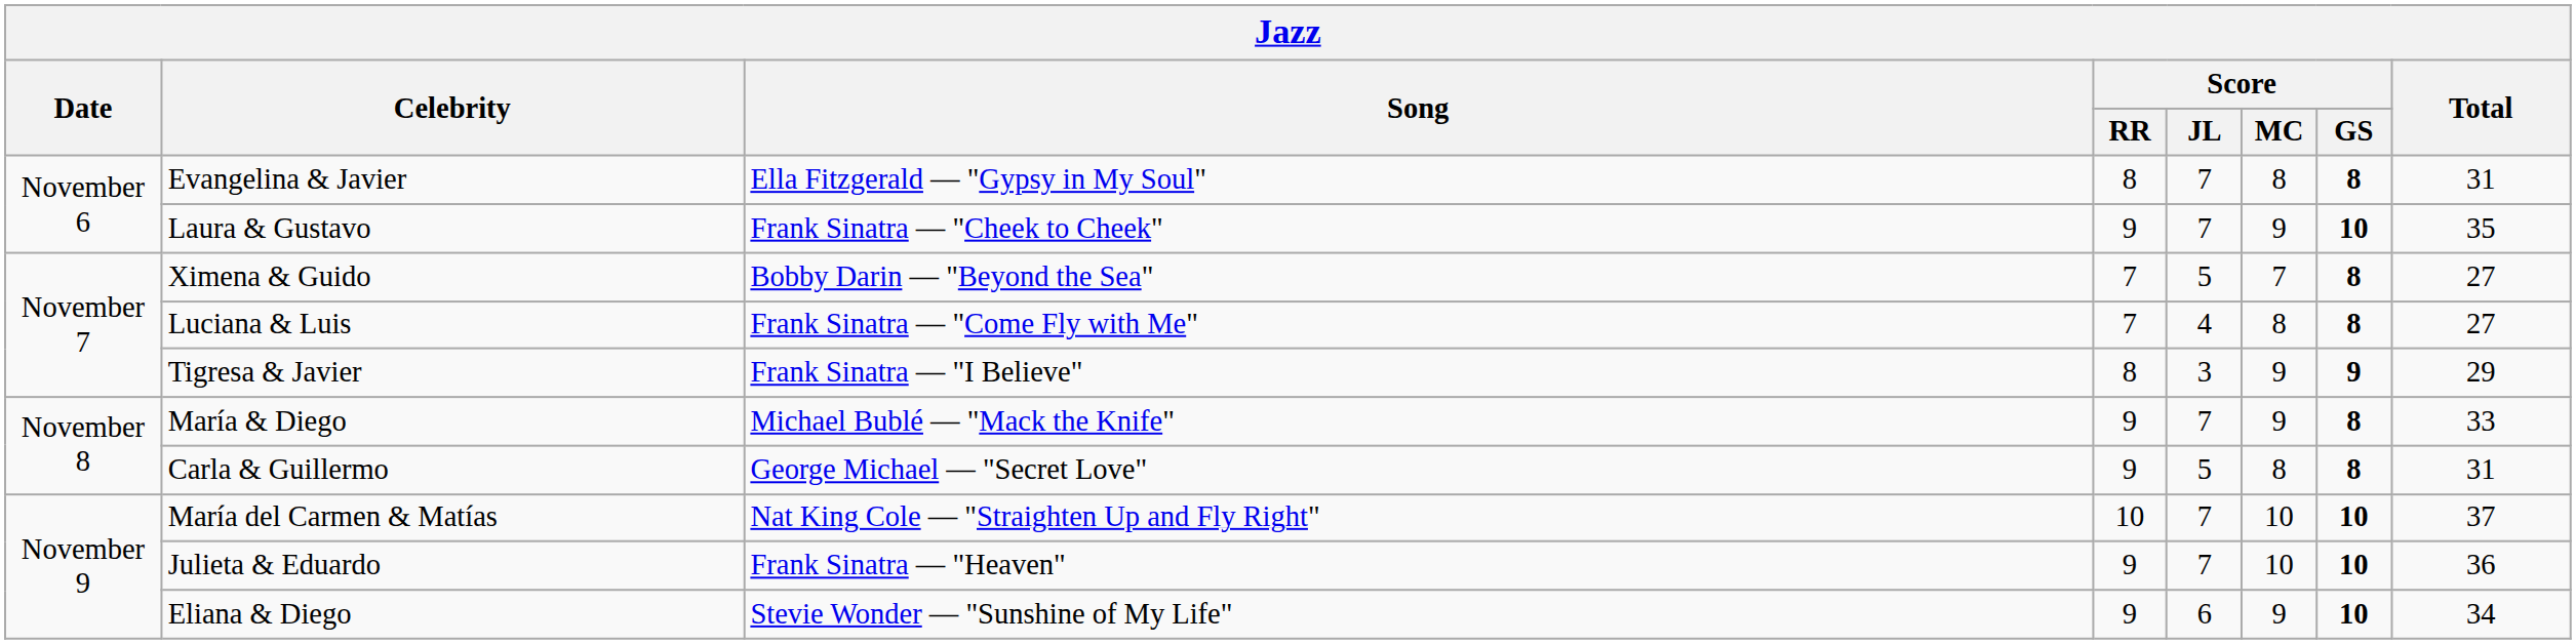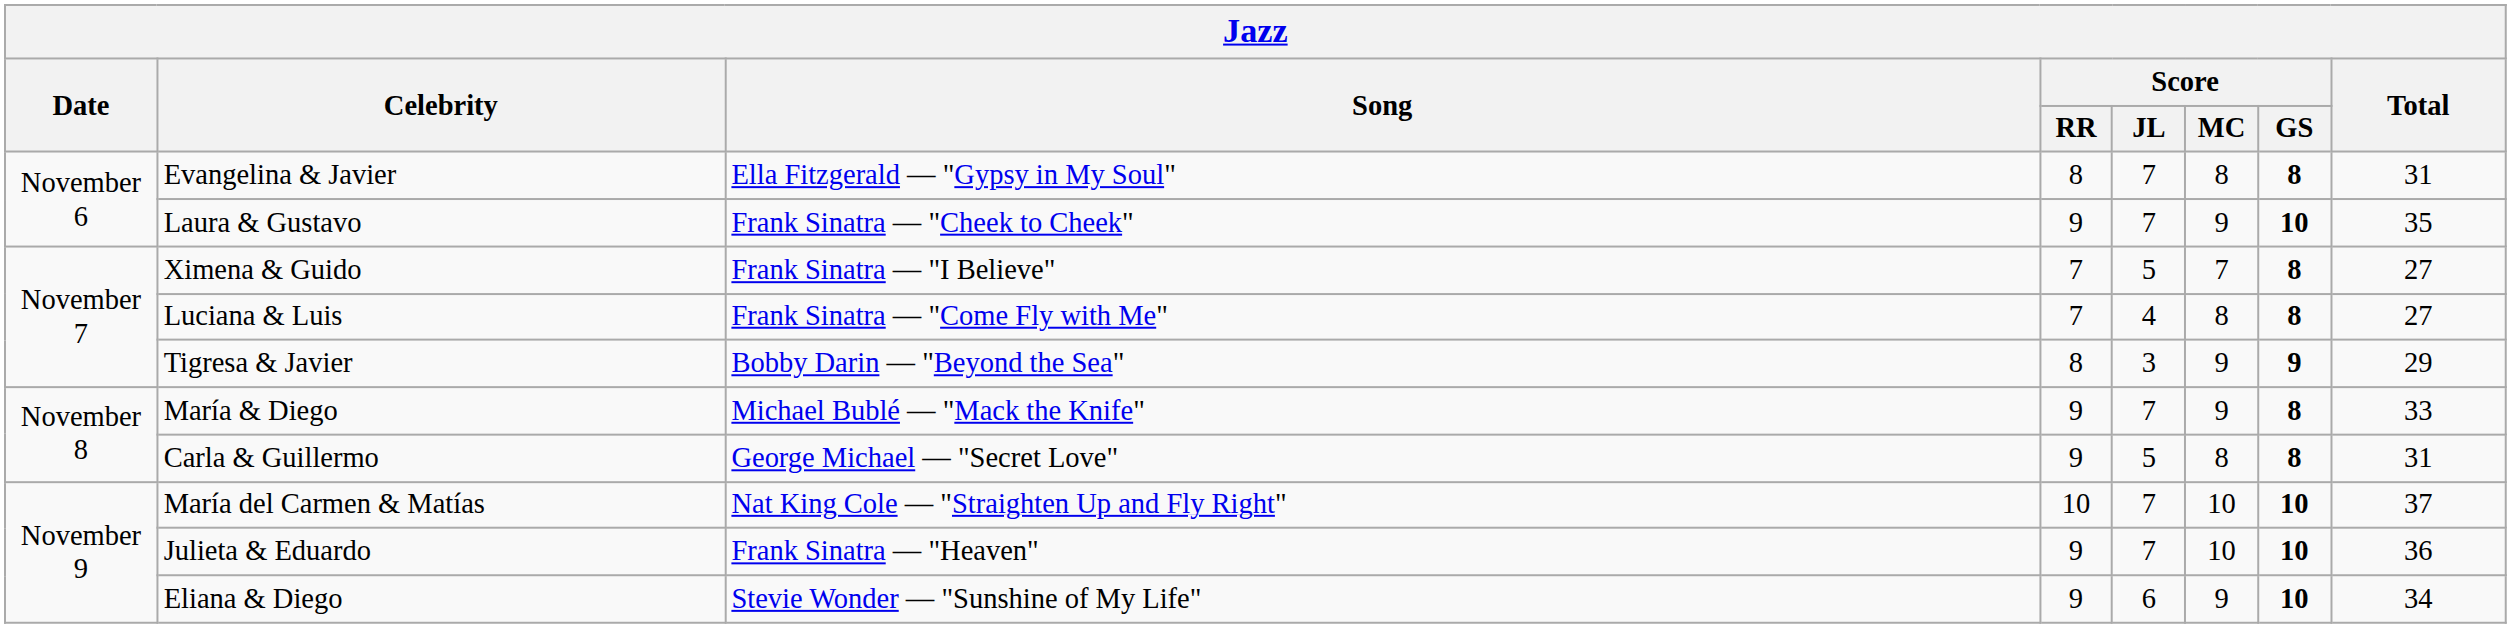Ximena & Guido | Song: Bobby Darin — "Beyond the Sea" -> Frank Sinatra — "I Believe"
Tigresa & Javier | Song: Frank Sinatra — "I Believe" -> Bobby Darin — "Beyond the Sea"
